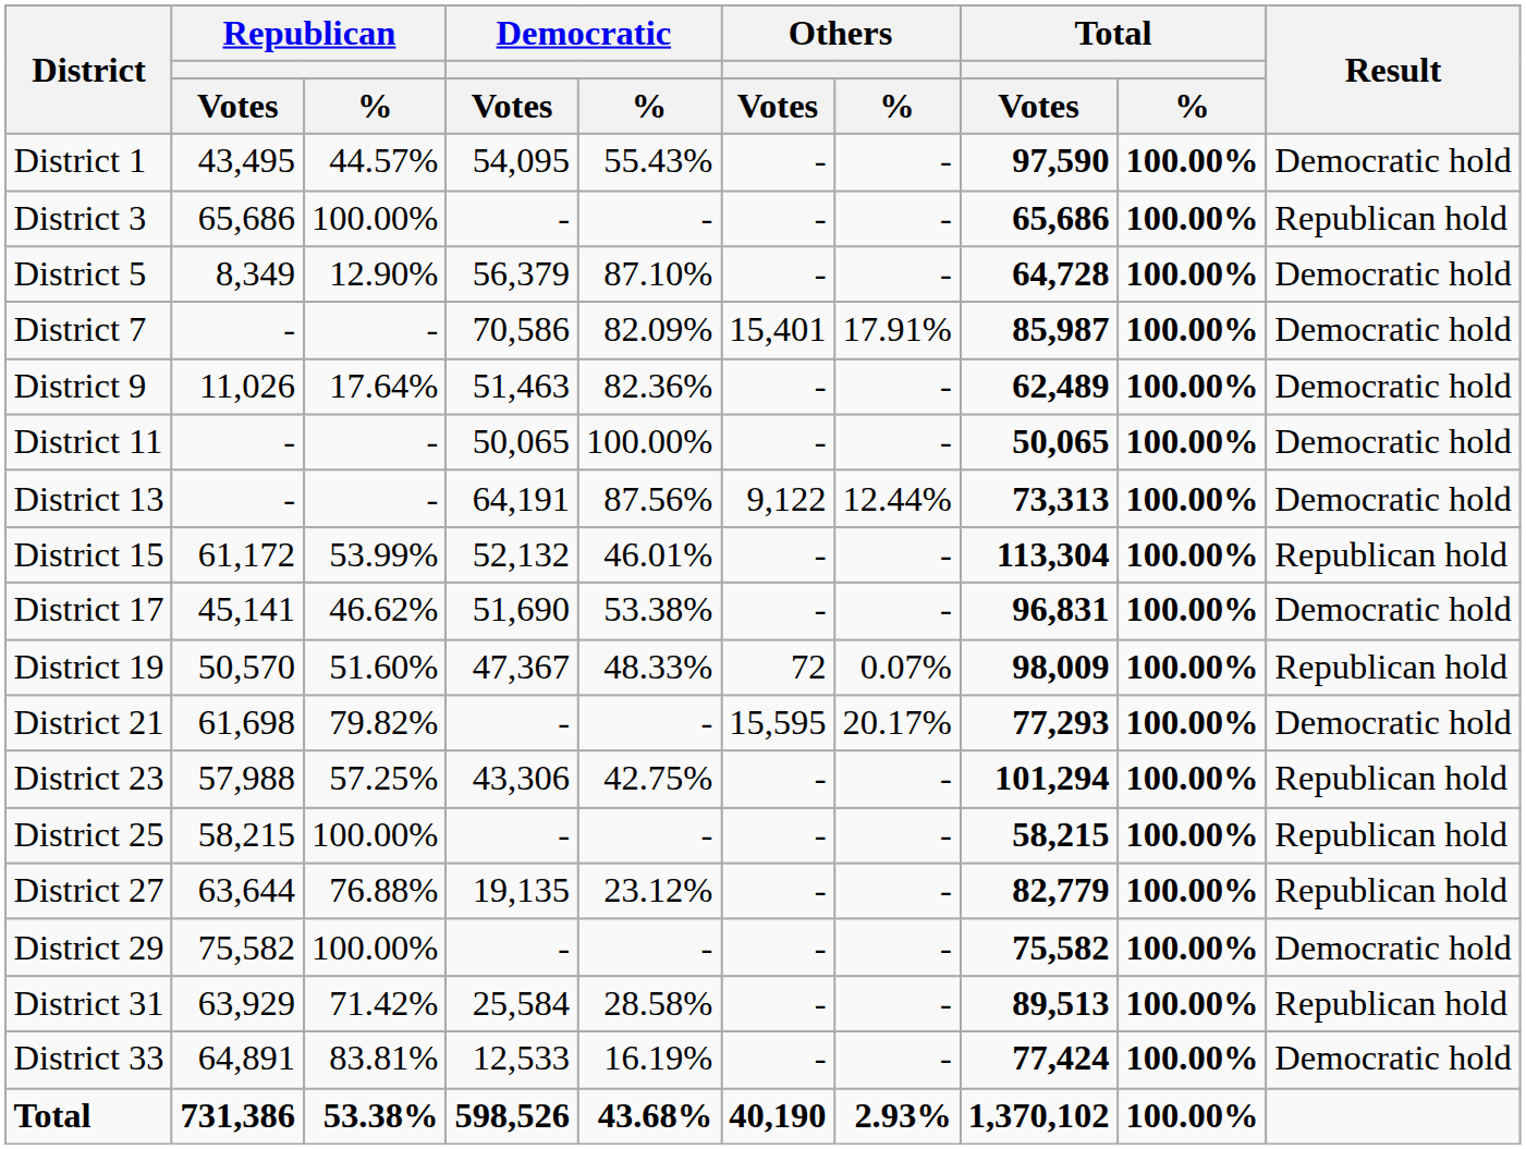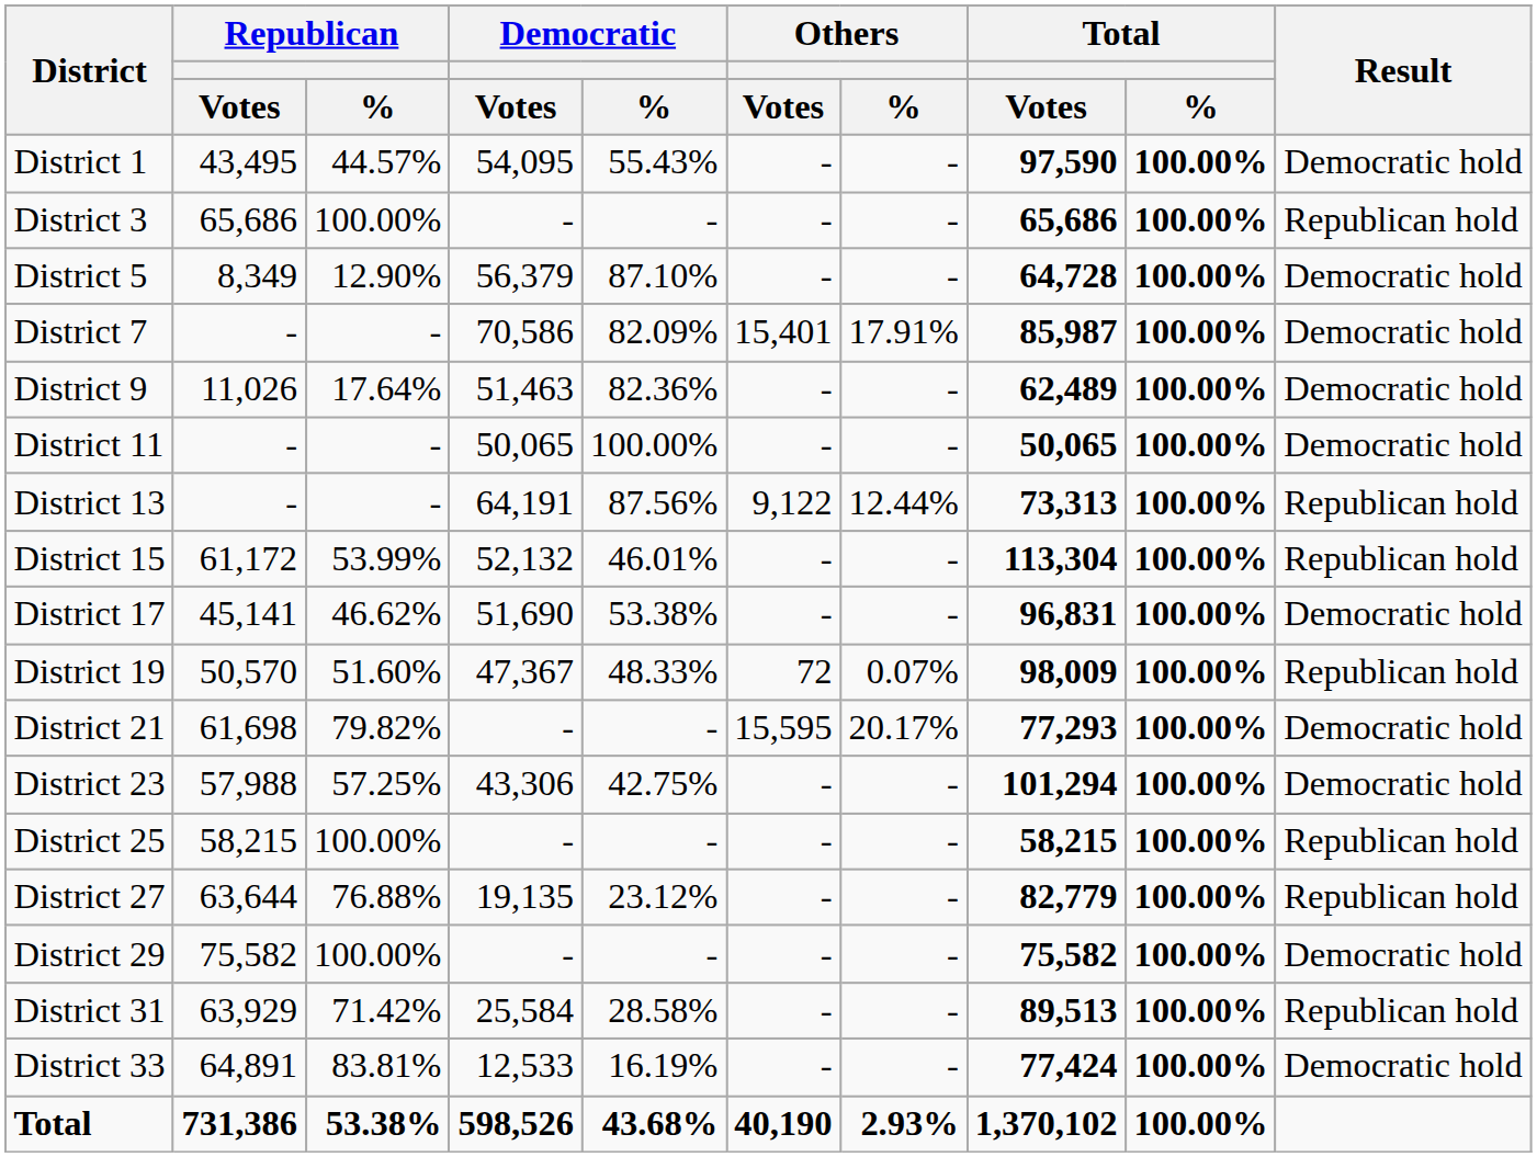District 13 | Result: Democratic hold -> Republican hold
District 23 | Result: Republican hold -> Democratic hold
